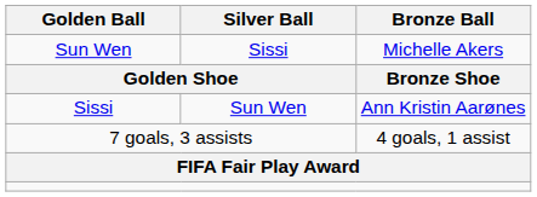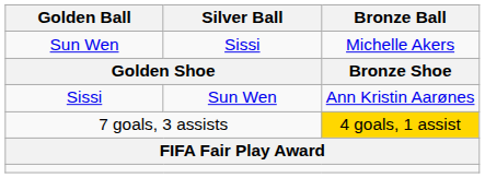7 goals, 3 assists | Bronze Ball: no background -> gold background
